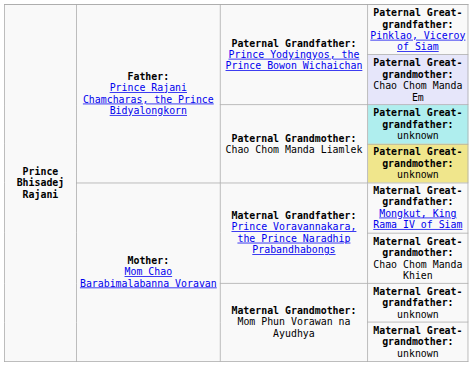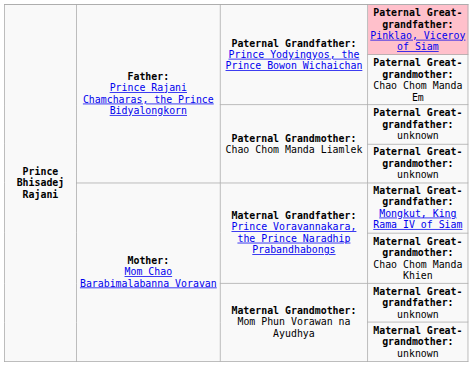Paternal Great-grandfather: Pinklao, Viceroy of Siam | column 4: no background -> pink background
Paternal Great-grandmother: Chao Chom Manda Em | column 4: lavender background -> no background
Paternal Great-grandfather: unknown | column 4: paleturquoise background -> no background
Paternal Great-grandmother: unknown | column 4: khaki background -> no background
